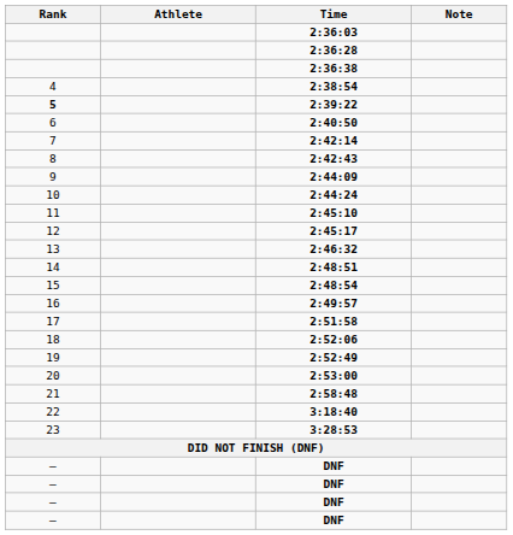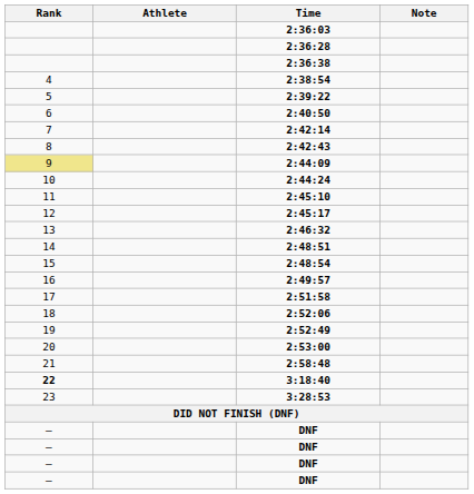2:39:22 | Rank: bold -> normal
2:44:09 | Rank: no background -> khaki background
3:18:40 | Rank: normal -> bold
